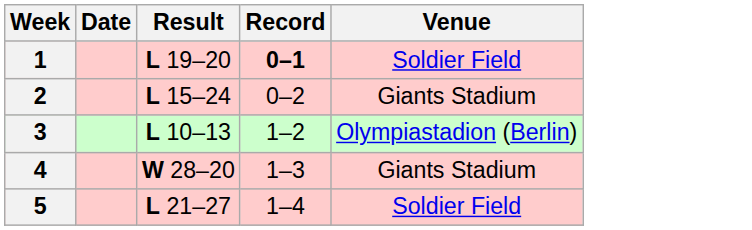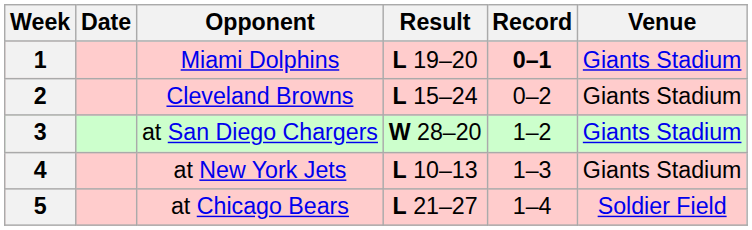+ column: Opponent | Miami Dolphins | Cleveland Browns | at San Diego Chargers | at New York Jets | at Chicago Bears
1 | Venue: Soldier Field -> Giants Stadium
3 | Result: L 10–13 -> W 28–20
3 | Venue: Olympiastadion (Berlin) -> Giants Stadium
4 | Result: W 28–20 -> L 10–13
